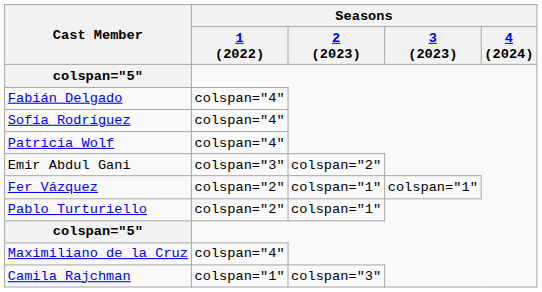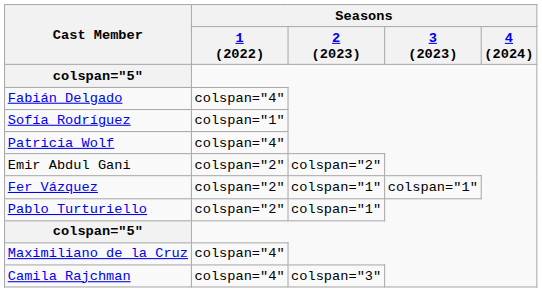Sofía Rodríguez | Seasons / 1 (2022): colspan="4" -> colspan="1"
Emir Abdul Gani | Seasons / 1 (2022): colspan="3" -> colspan="2"
Camila Rajchman | Seasons / 1 (2022): colspan="1" -> colspan="4"
